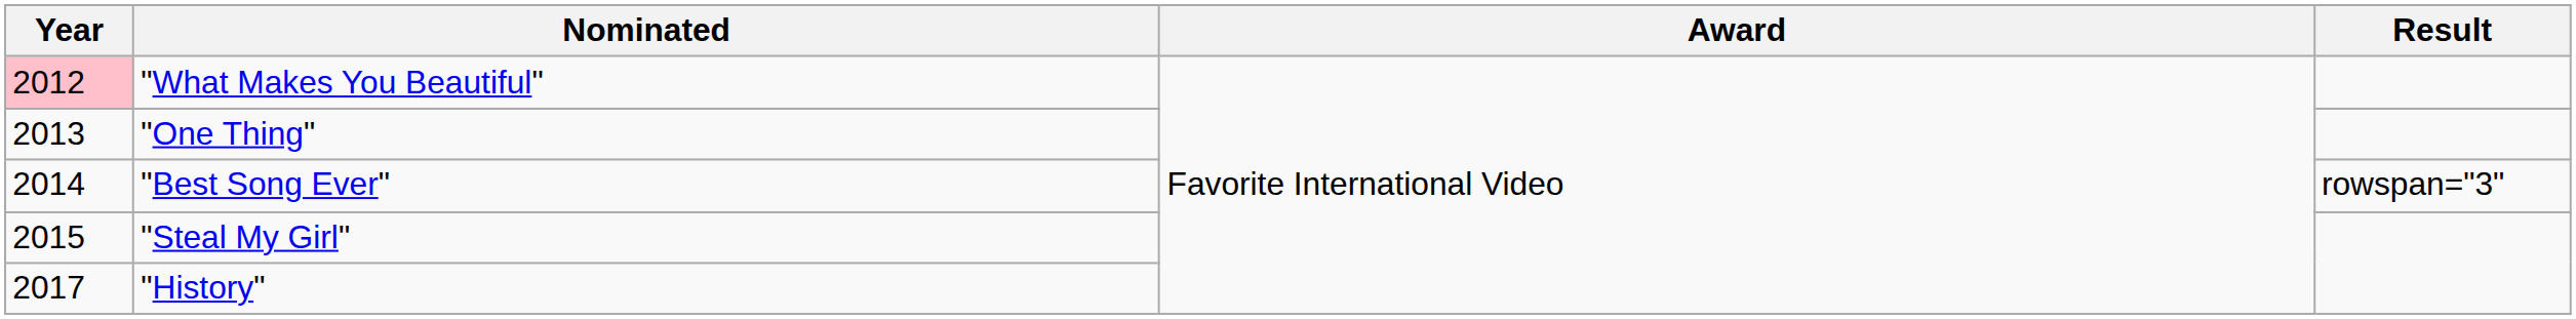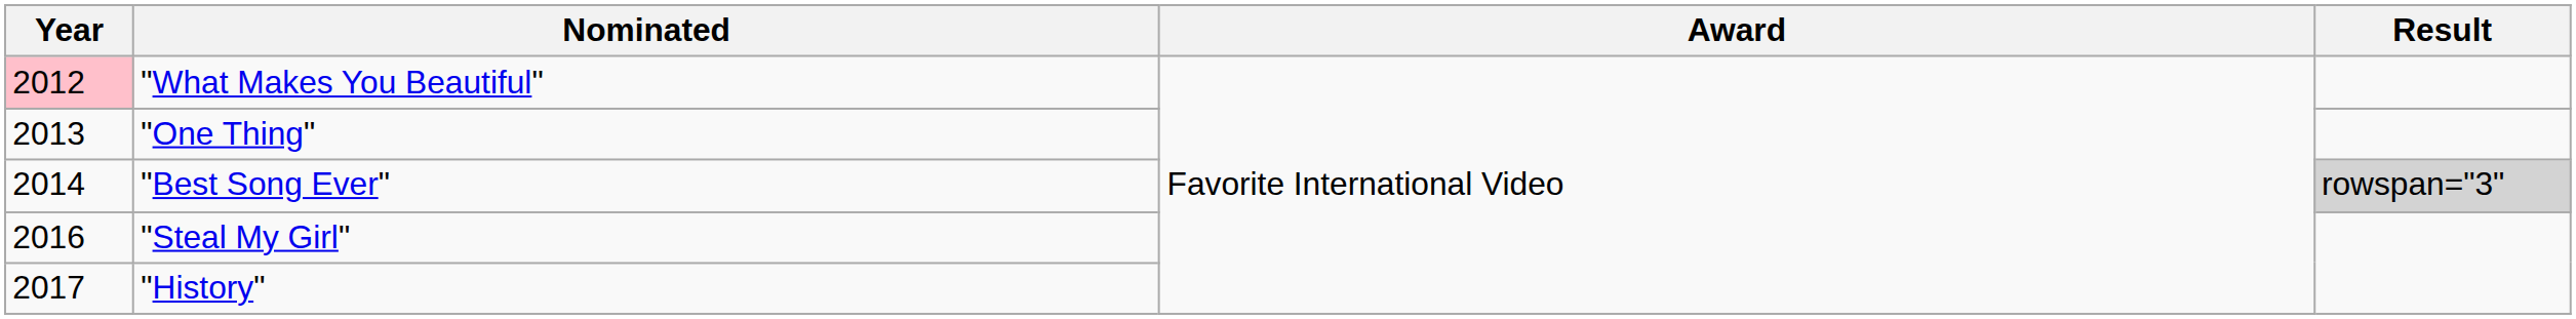"Best Song Ever" | Result: no background -> lightgrey background
"Steal My Girl" | Year: 2015 -> 2016
